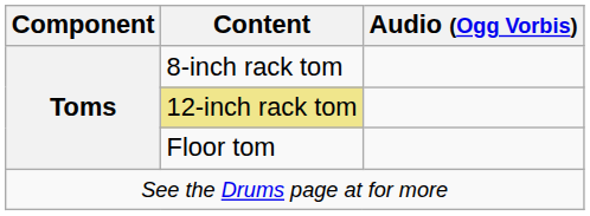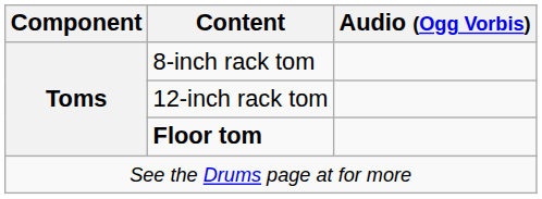12-inch rack tom | Content: khaki background -> no background
Floor tom | Content: normal -> bold
